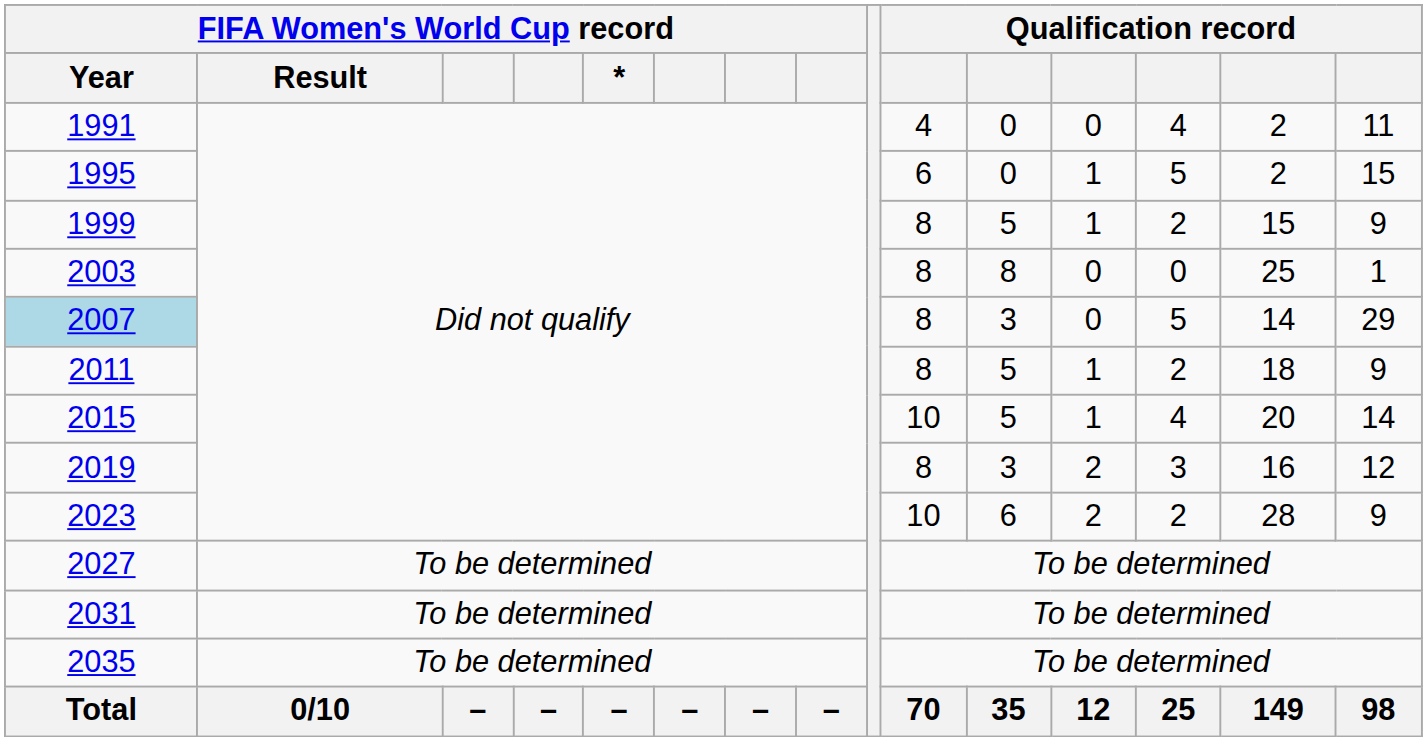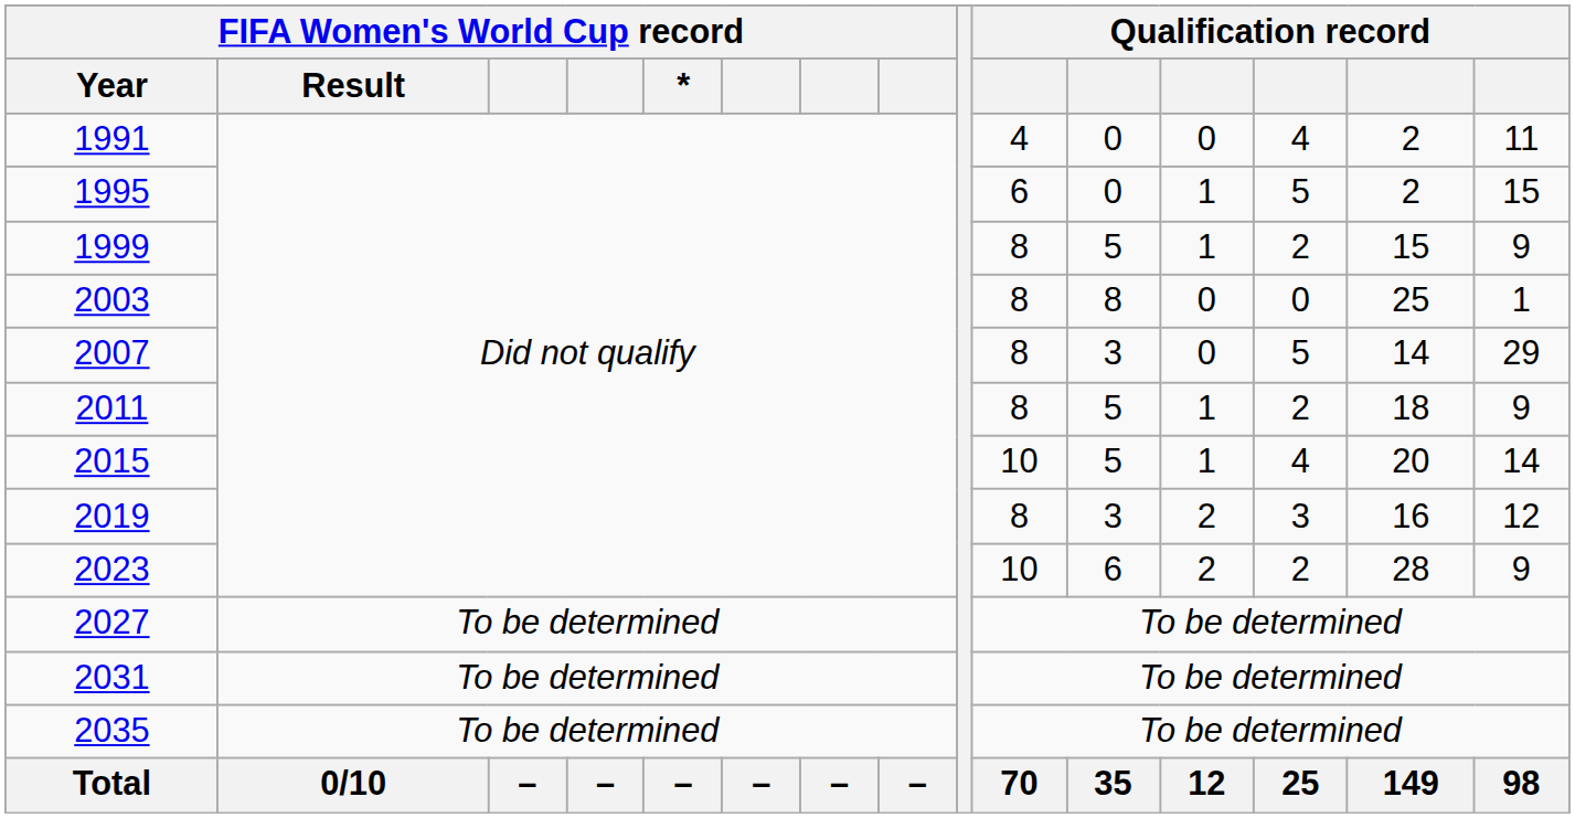2007 | FIFA Women's World Cup record / Year: lightblue background -> no background
